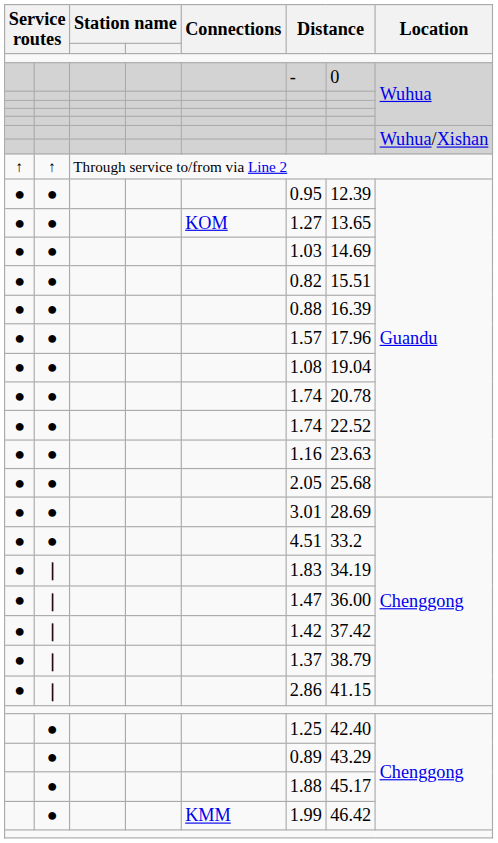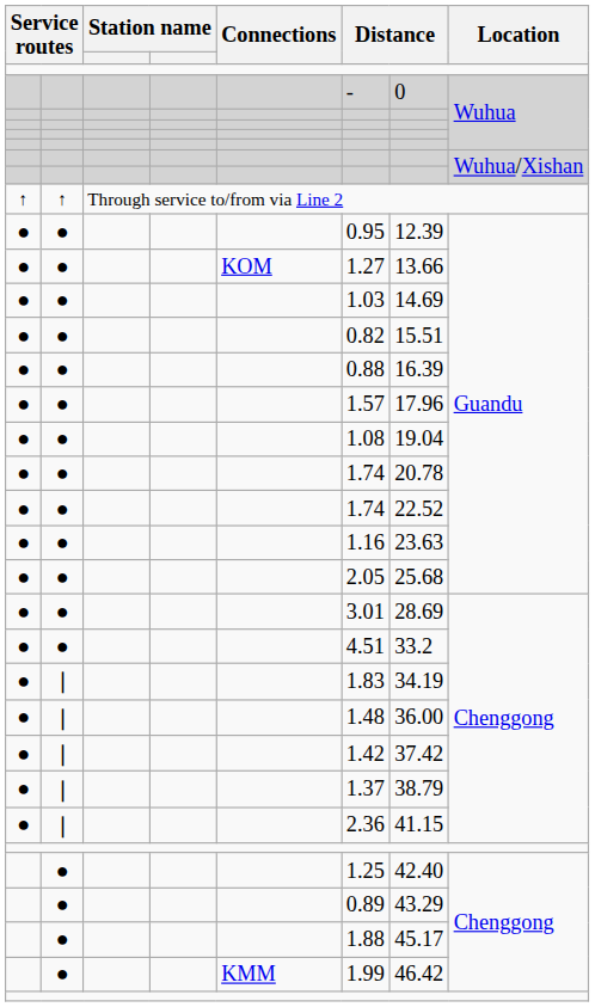row 13 | column 7: 13.65 -> 13.66
row 26 | column 6: 1.47 -> 1.48
row 29 | column 6: 2.86 -> 2.36
